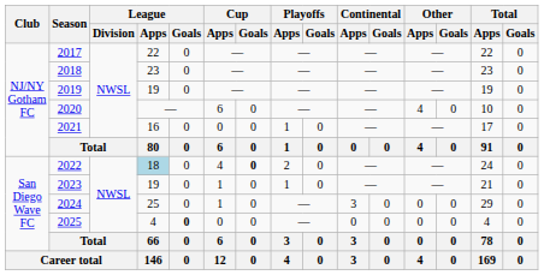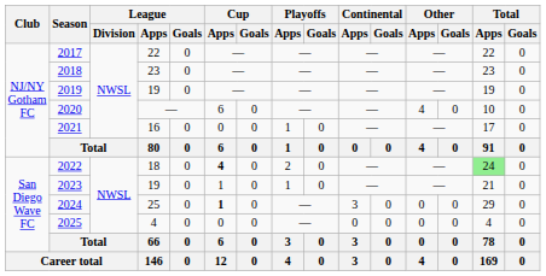2022 | League / Apps: lightblue background -> no background
2022 | Cup / Apps: normal -> bold
2022 | Cup / Goals: bold -> normal
2022 | Total / Apps: no background -> lightgreen background
2024 | Cup / Apps: normal -> bold
2025 | League / Goals: bold -> normal
